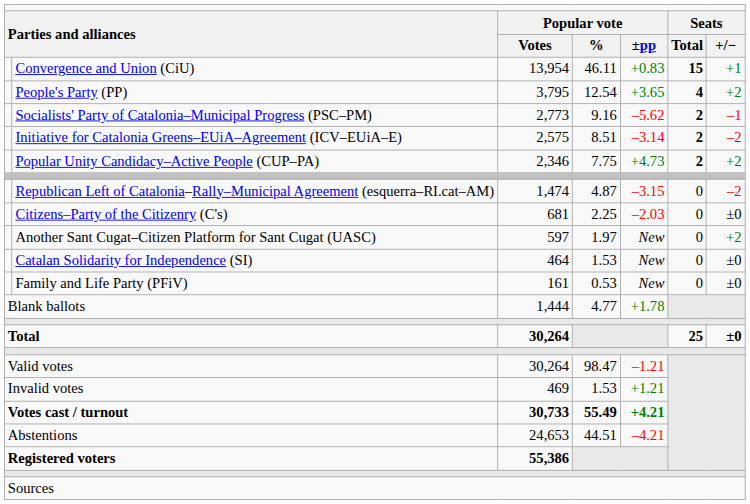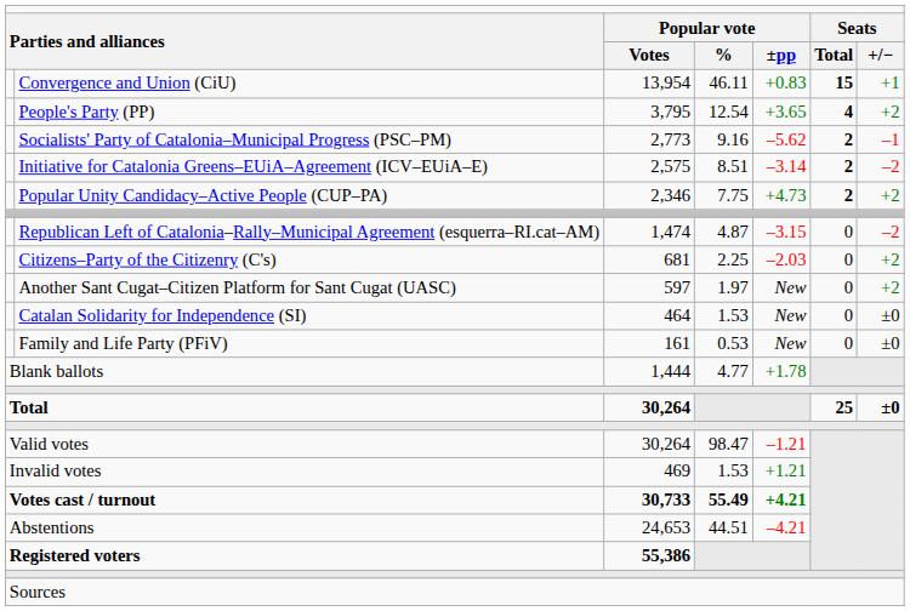Citizens–Party of the Citizenry (C's) | column 7: ±0 -> +2
